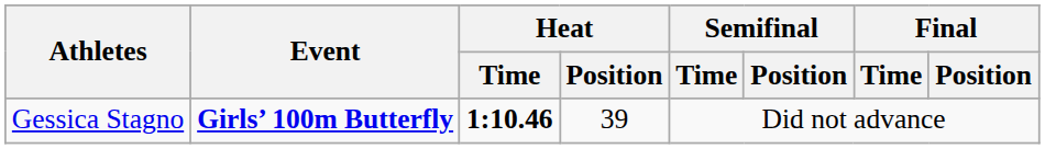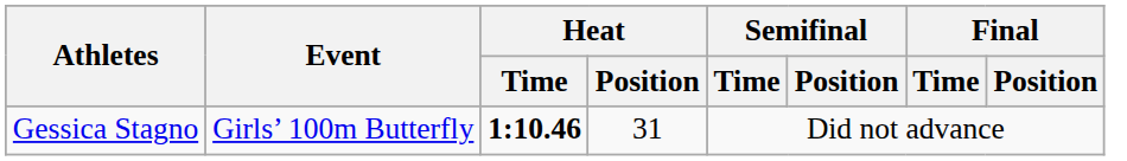Gessica Stagno | Event: bold -> normal
Gessica Stagno | Heat / Position: 39 -> 31
